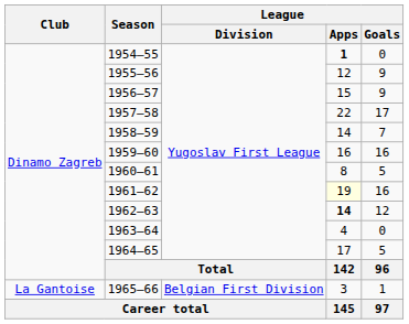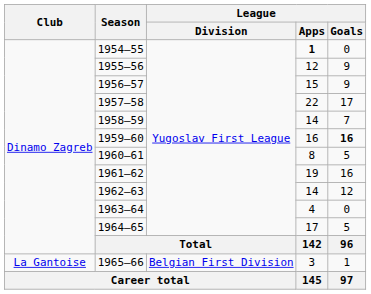1959–60 | League / Goals: normal -> bold
1961–62 | League / Apps: lightyellow background -> no background
1962–63 | League / Apps: bold -> normal
